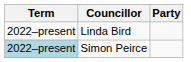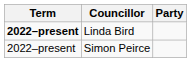Linda Bird | Term: normal -> bold
Simon Peirce | Term: lightblue background -> no background
